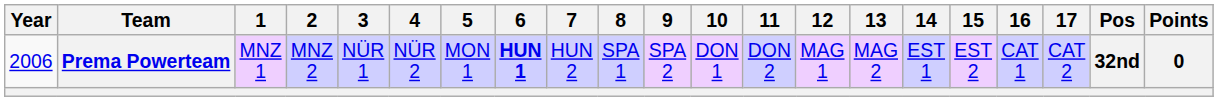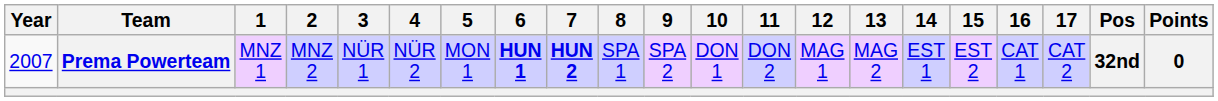Prema Powerteam | Year: 2006 -> 2007
Prema Powerteam | 7: normal -> bold
